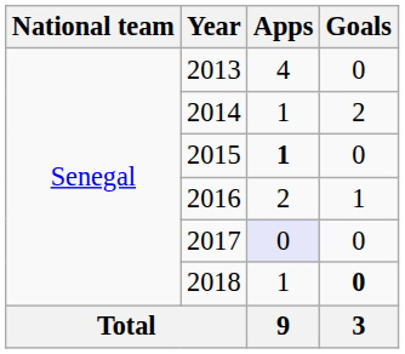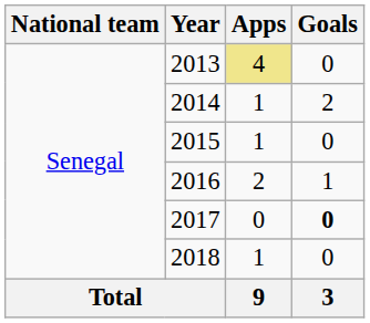2013 | Apps: no background -> khaki background
2015 | Apps: bold -> normal
2017 | Apps: lavender background -> no background
2017 | Goals: normal -> bold
2018 | Goals: bold -> normal
